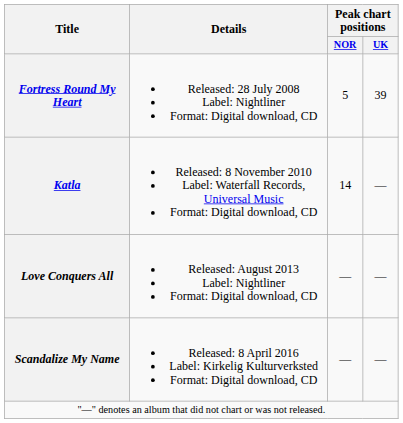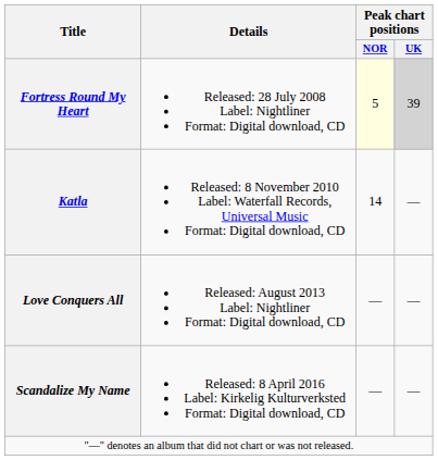Fortress Round My Heart | Peak chart positions / NOR: no background -> lightyellow background
Fortress Round My Heart | Peak chart positions / UK: no background -> lightgrey background
